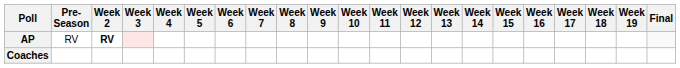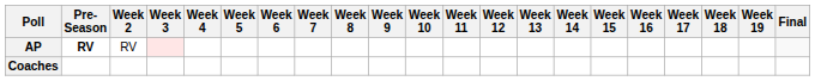AP | Pre- Season: normal -> bold
AP | Week 2: bold -> normal
